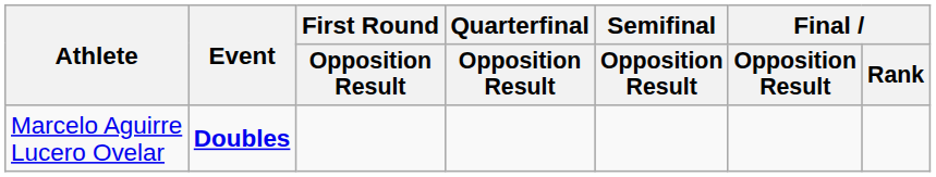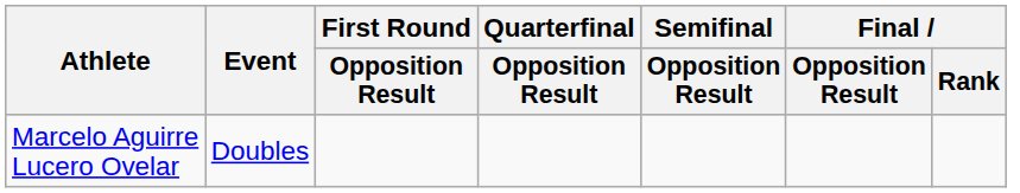Marcelo Aguirre Lucero Ovelar | Event: bold -> normal
